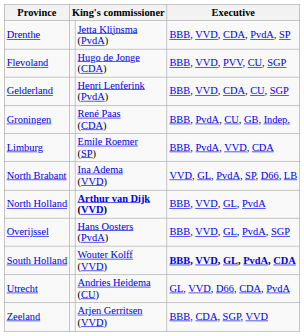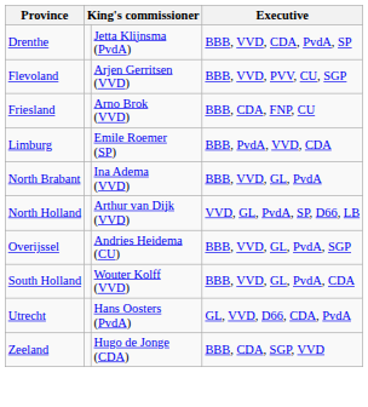Flevoland | column 3: Hugo de Jonge (CDA) -> Arjen Gerritsen (VVD)
+ row: Friesland | Arno Brok (VVD) | BBB, CDA, FNP, CU
- row: Gelderland | Henri Lenferink (PvdA) | BBB, VVD, CDA, CU, SGP
- row: Groningen | René Paas (CDA) | BBB, PvdA, CU, GB, Indep.
North Brabant | Executive: VVD, GL, PvdA, SP, D66, LB -> BBB, VVD, GL, PvdA
North Holland | column 3: bold -> normal
North Holland | Executive: BBB, VVD, GL, PvdA -> VVD, GL, PvdA, SP, D66, LB
Overijssel | column 3: Hans Oosters (PvdA) -> Andries Heidema (CU)
South Holland | Executive: bold -> normal
Utrecht | column 3: Andries Heidema (CU) -> Hans Oosters (PvdA)
Zeeland | column 3: Arjen Gerritsen (VVD) -> Hugo de Jonge (CDA)
